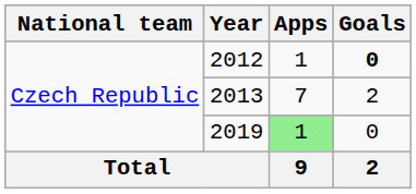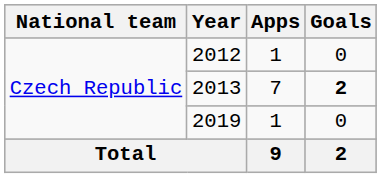2012 | Goals: bold -> normal
2013 | Goals: normal -> bold
2019 | Apps: lightgreen background -> no background
